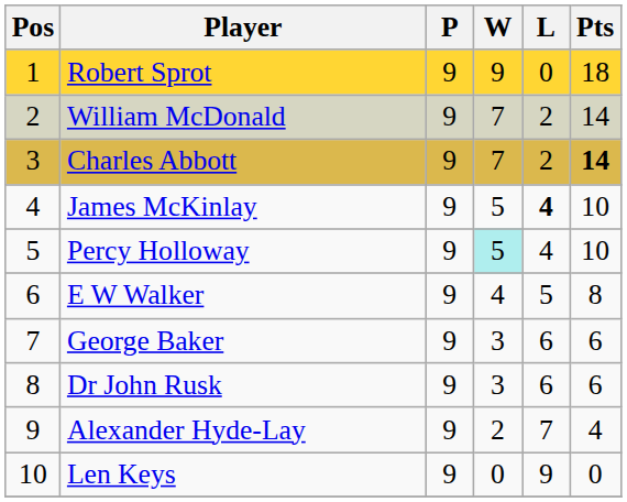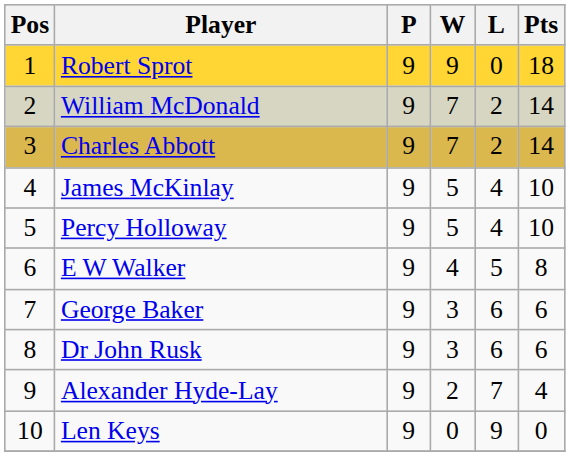Charles Abbott | Pts: bold -> normal
James McKinlay | L: bold -> normal
Percy Holloway | W: paleturquoise background -> no background
